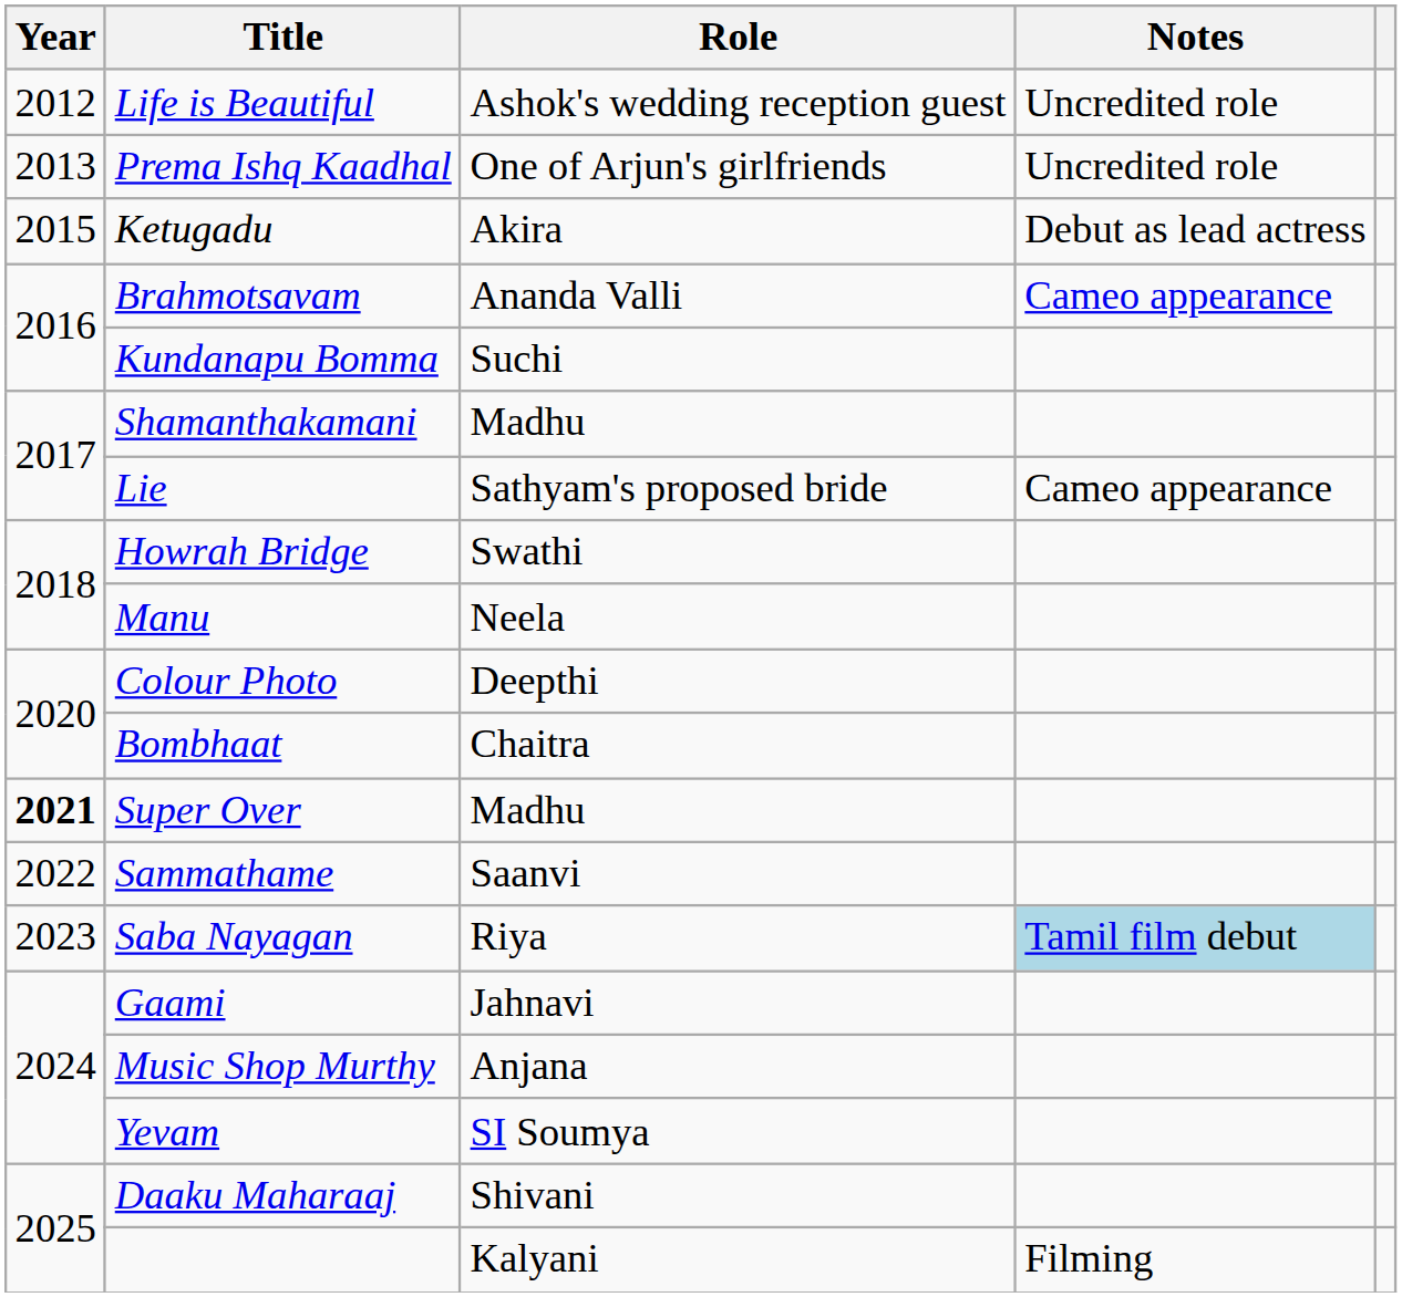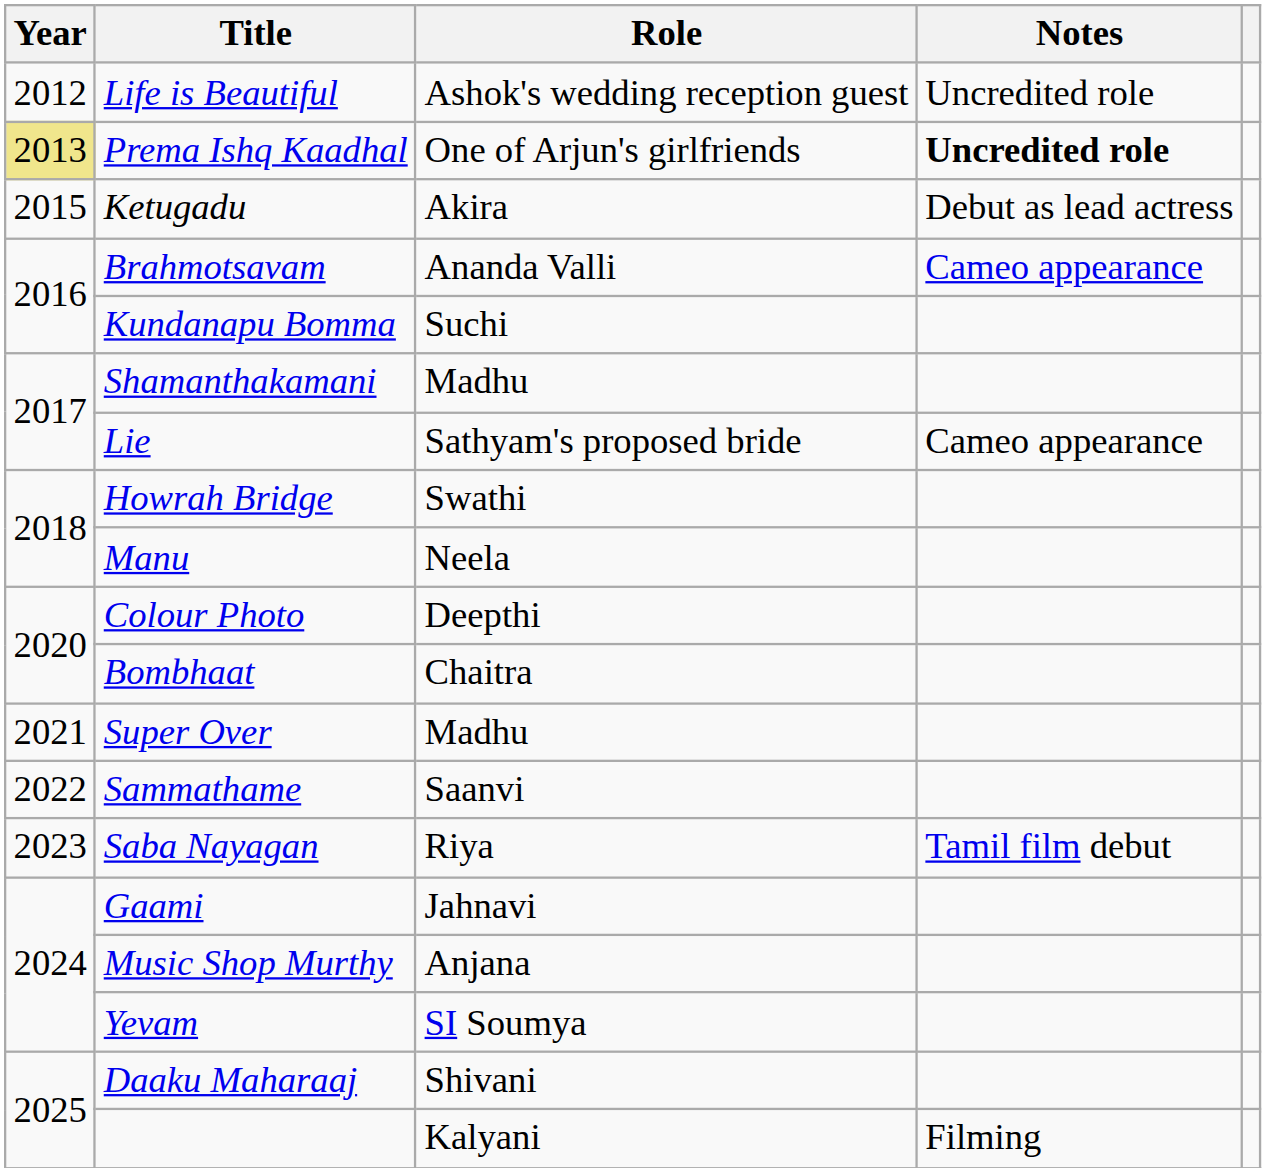Prema Ishq Kaadhal | Year: no background -> khaki background
Prema Ishq Kaadhal | Notes: normal -> bold
Super Over | Year: bold -> normal
Saba Nayagan | Notes: lightblue background -> no background
